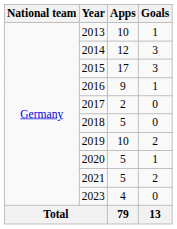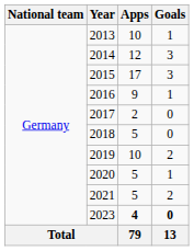2023 | Apps: normal -> bold
2023 | Goals: normal -> bold
